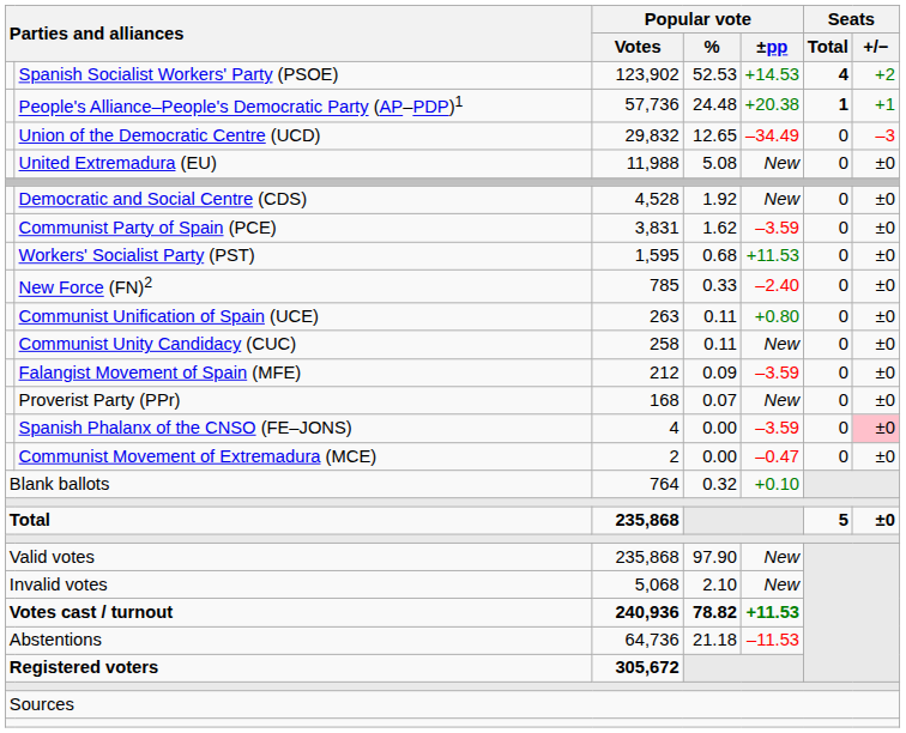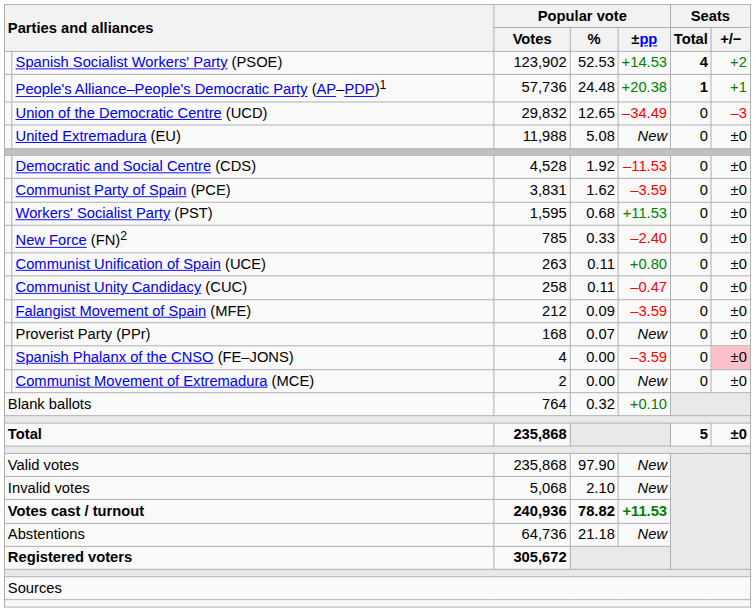Democratic and Social Centre (CDS) | Popular vote / ±pp: New -> –11.53
Communist Unity Candidacy (CUC) | Popular vote / ±pp: New -> –0.47
Communist Movement of Extremadura (MCE) | Popular vote / ±pp: –0.47 -> New
Abstentions | Popular vote / ±pp: –11.53 -> New
